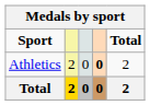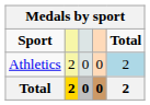Athletics | column 4: bold -> normal
Athletics | Total: no background -> lightblue background
